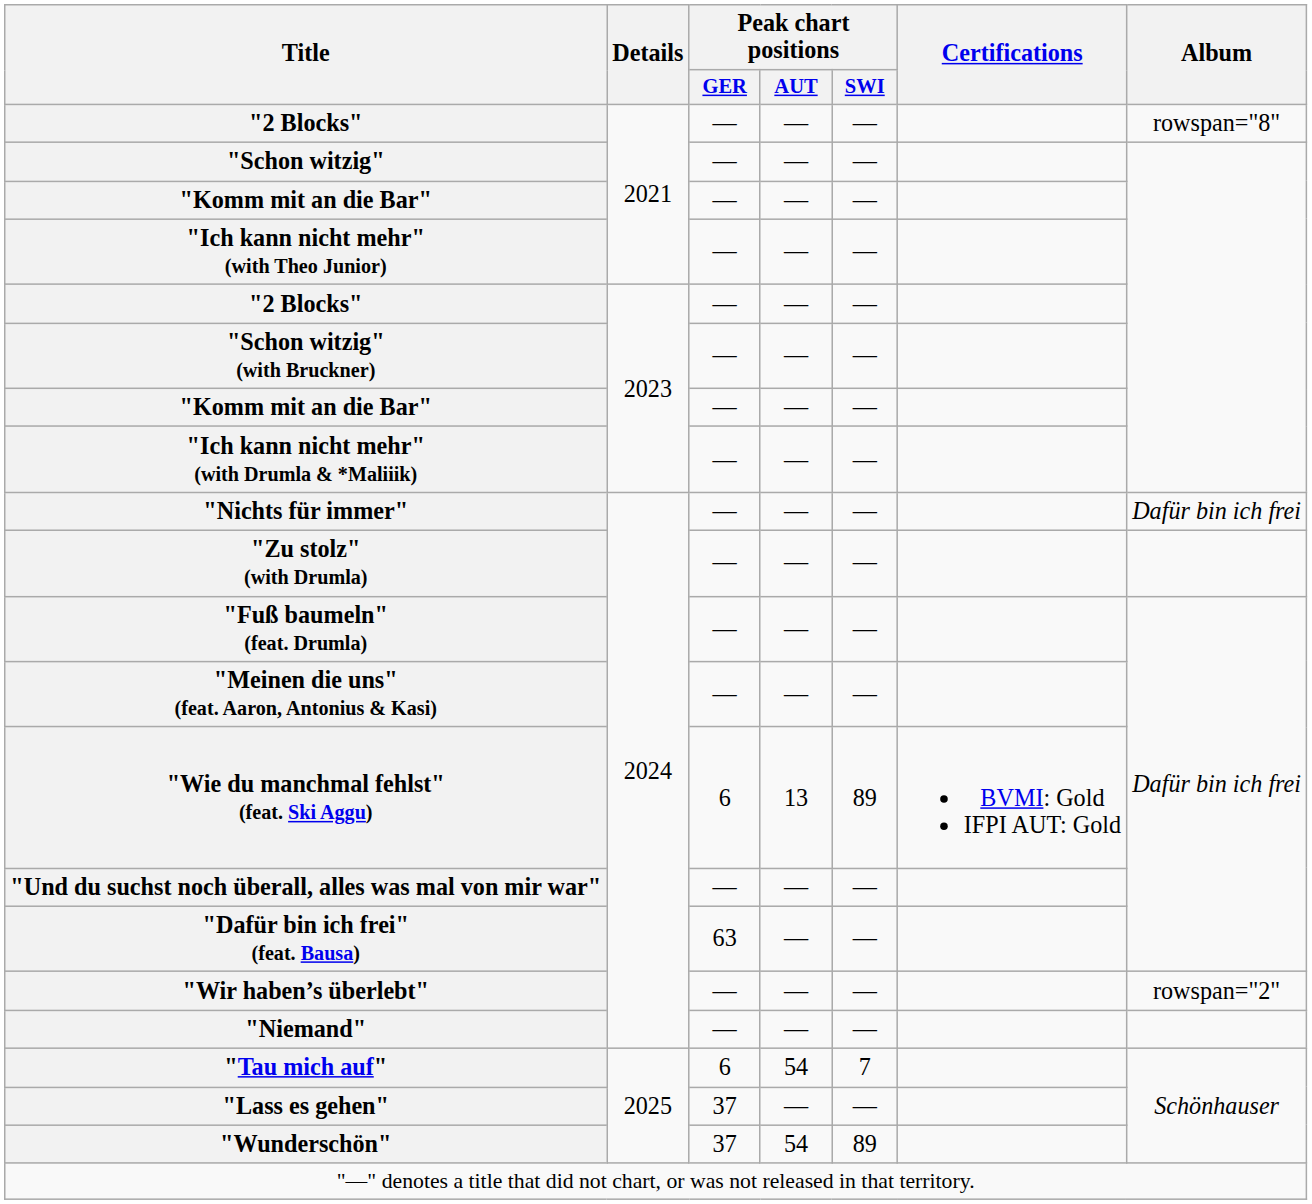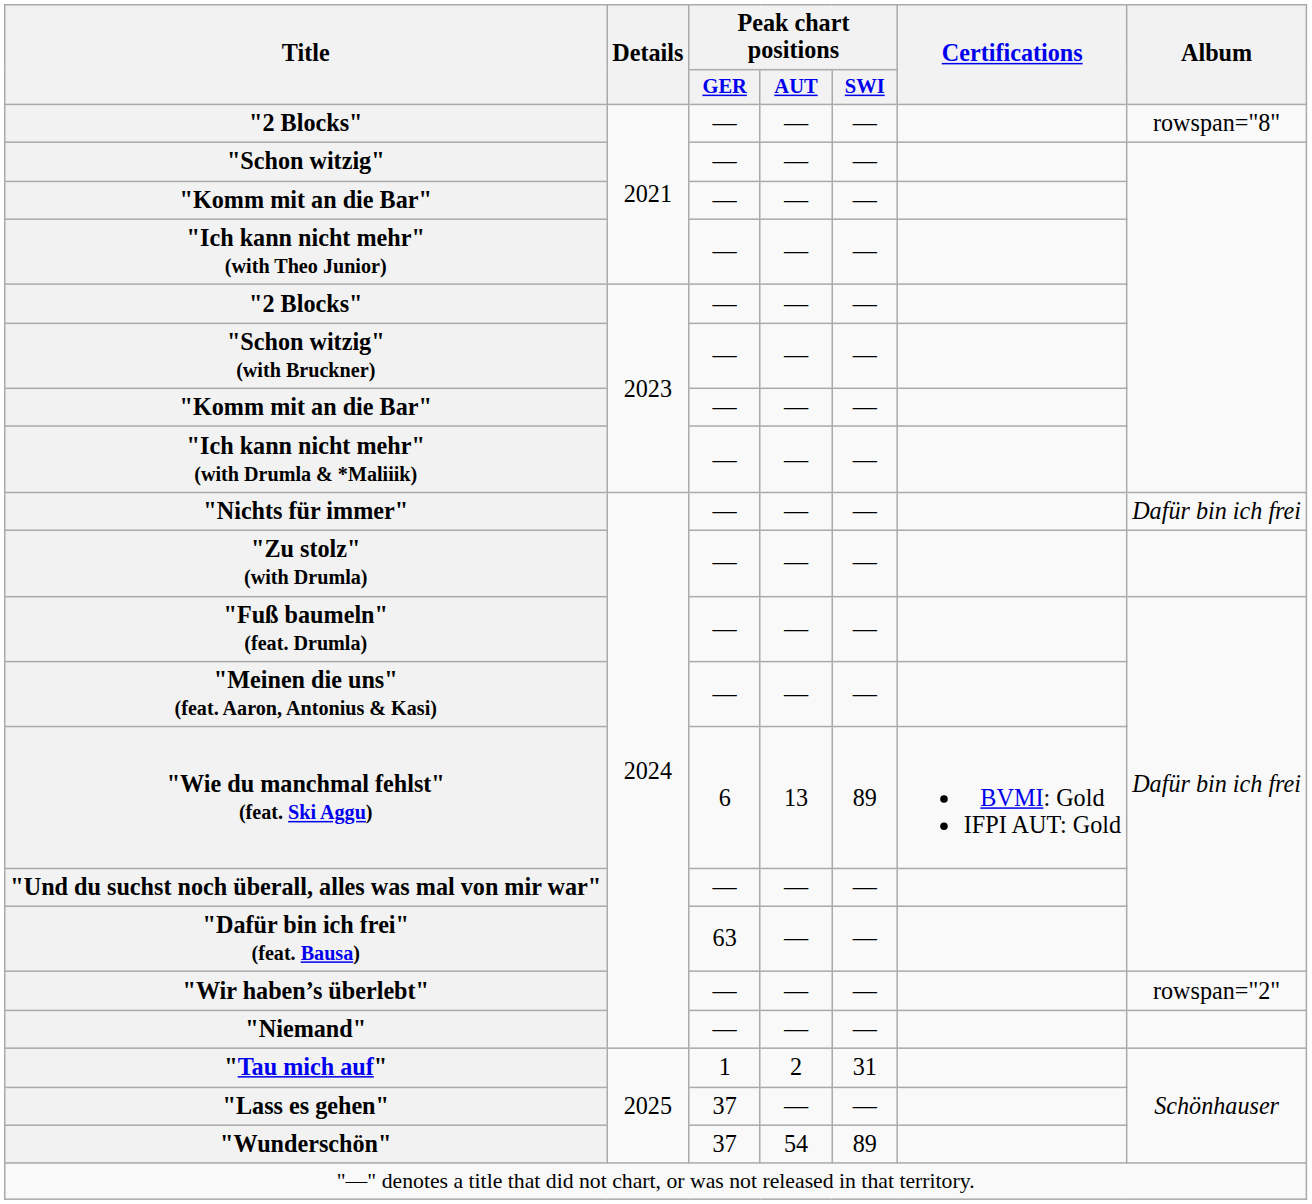"Tau mich auf" | Peak chart positions / GER: 6 -> 1
"Tau mich auf" | Peak chart positions / AUT: 54 -> 2
"Tau mich auf" | Peak chart positions / SWI: 7 -> 31
